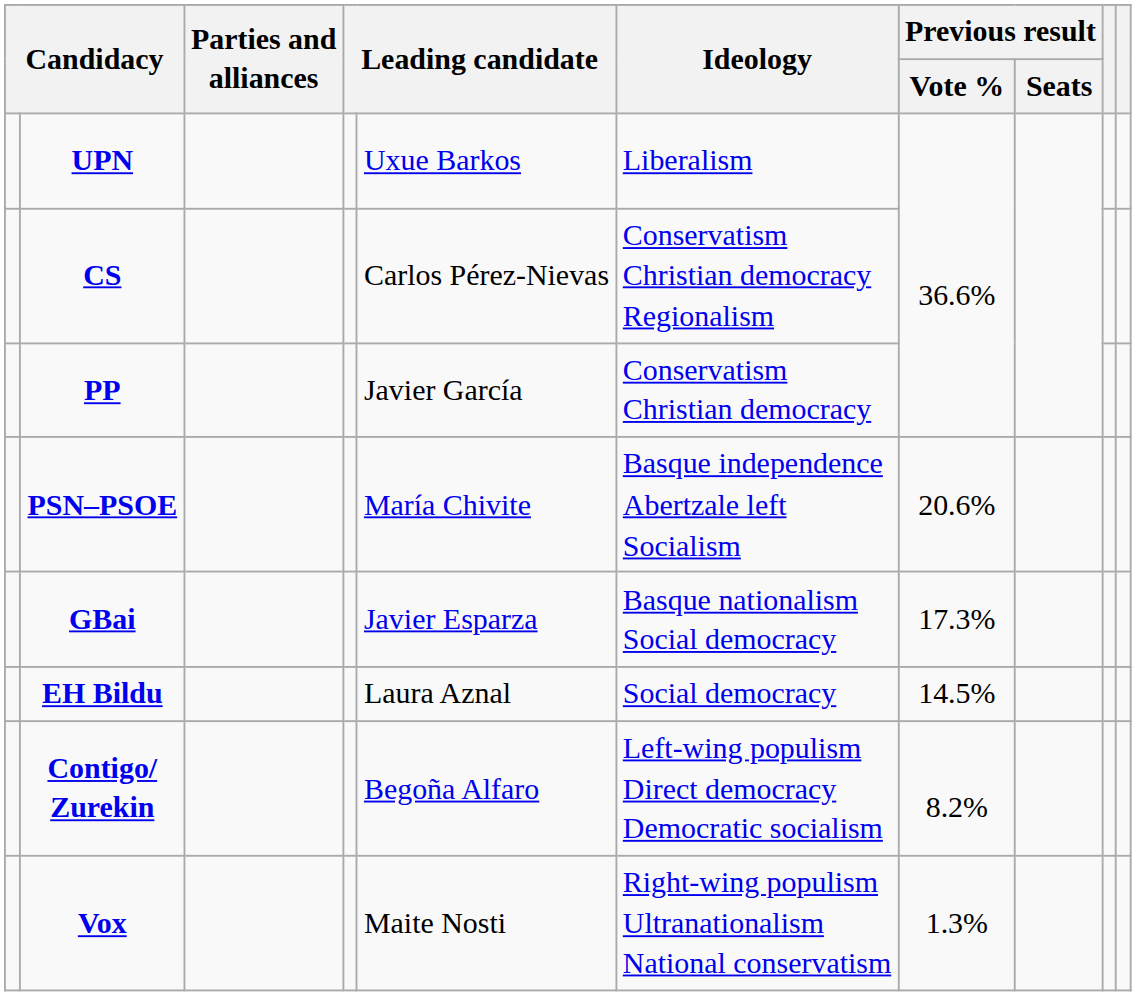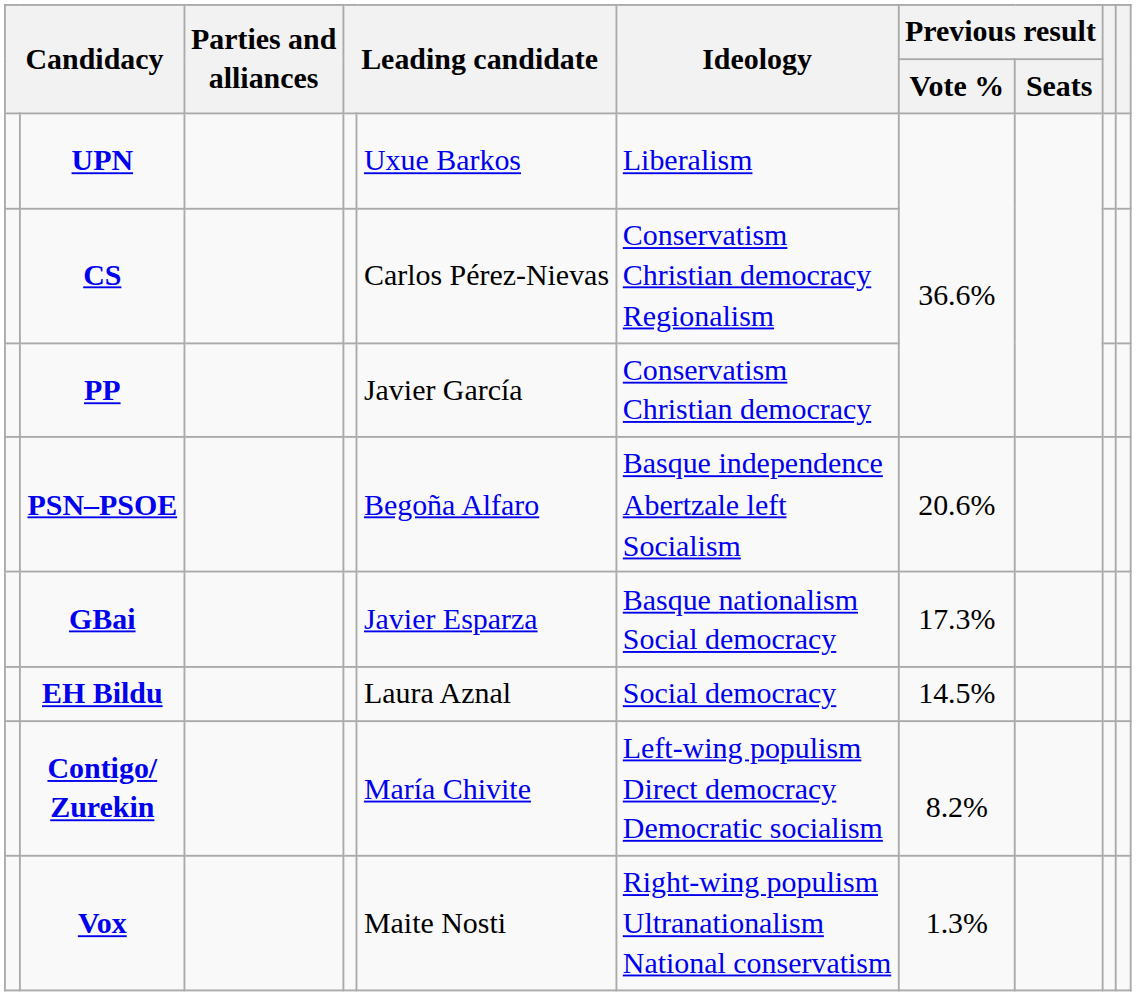PSN–PSOE | column 5: María Chivite -> Begoña Alfaro
Contigo/ Zurekin | column 5: Begoña Alfaro -> María Chivite
